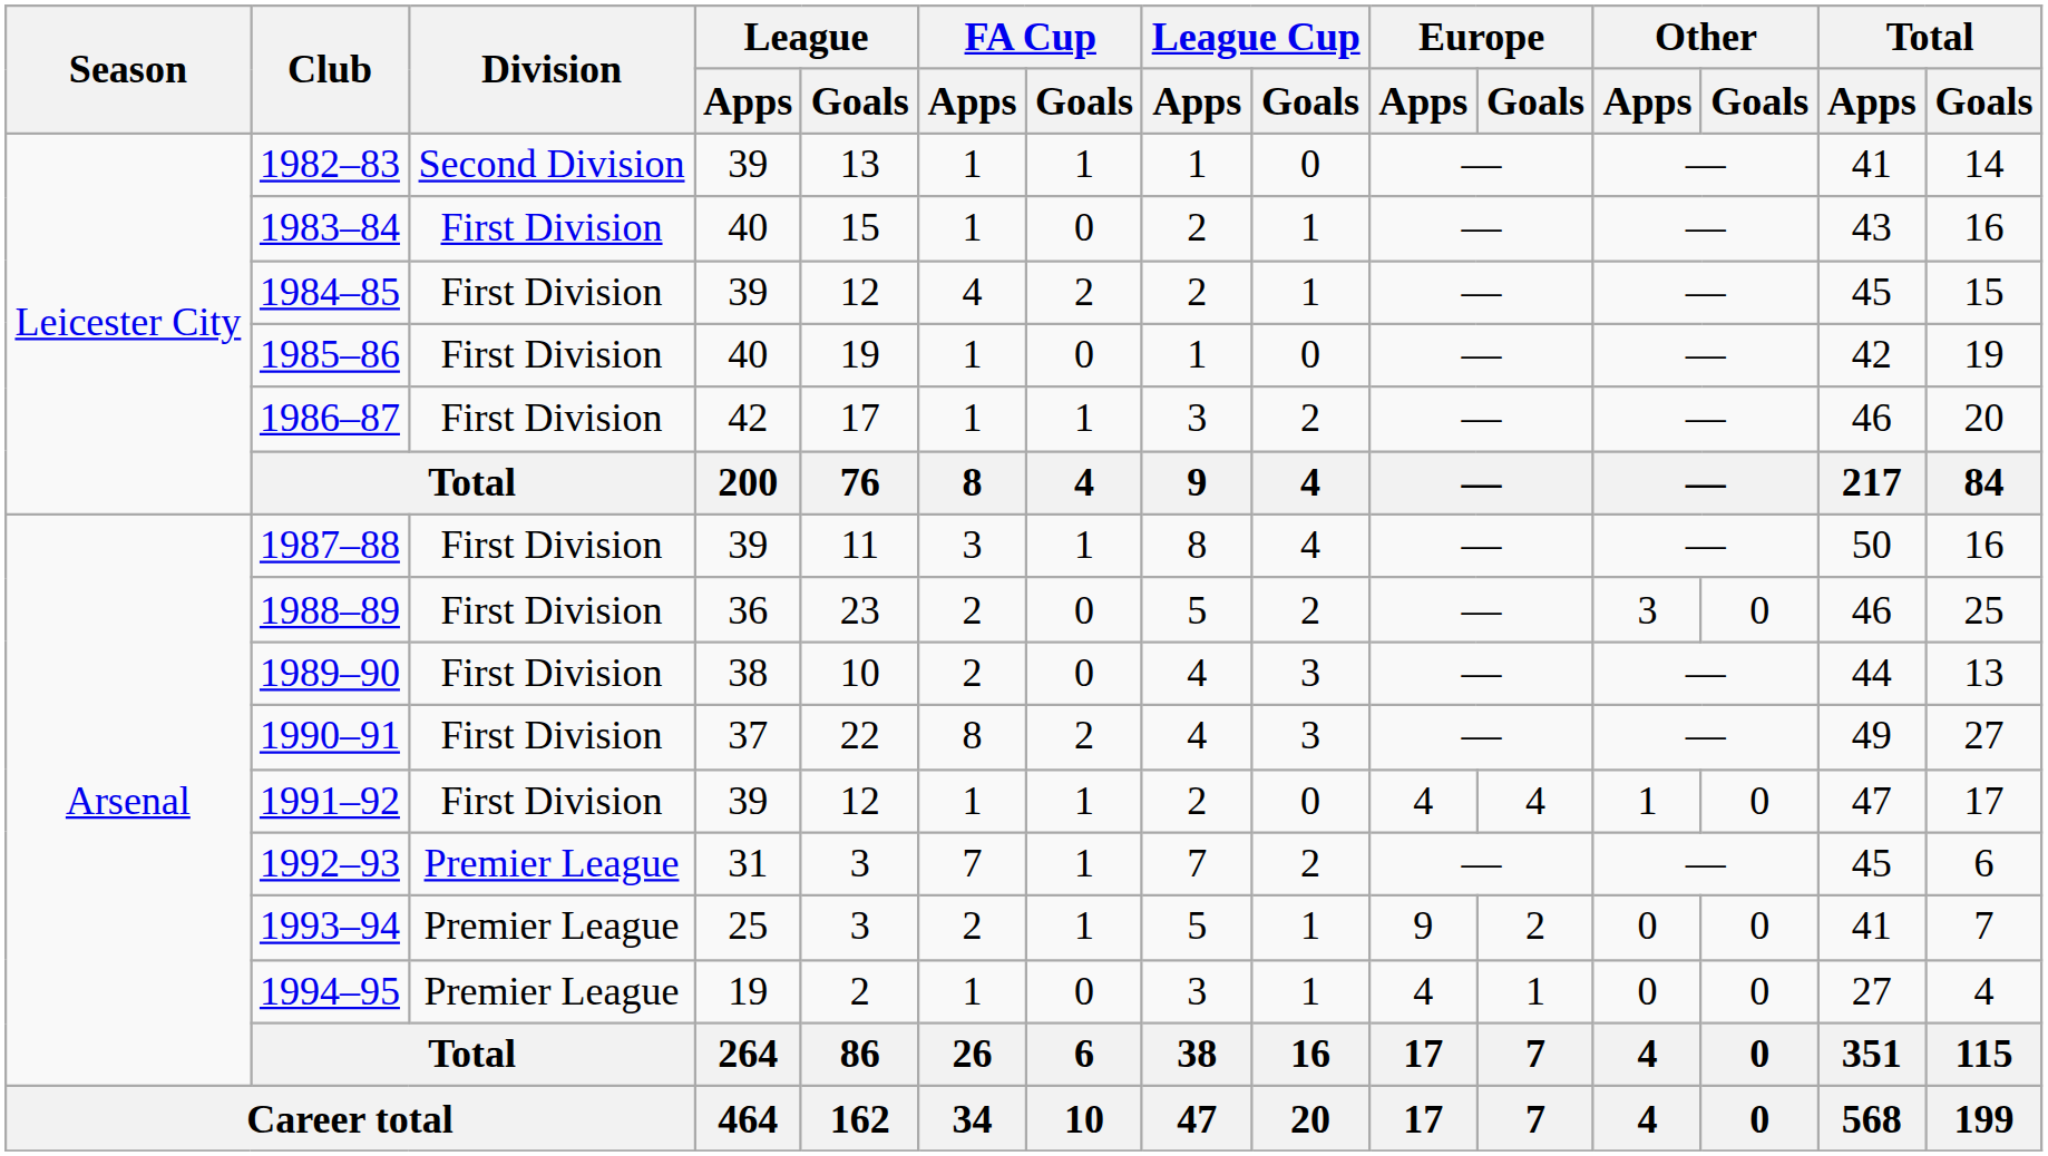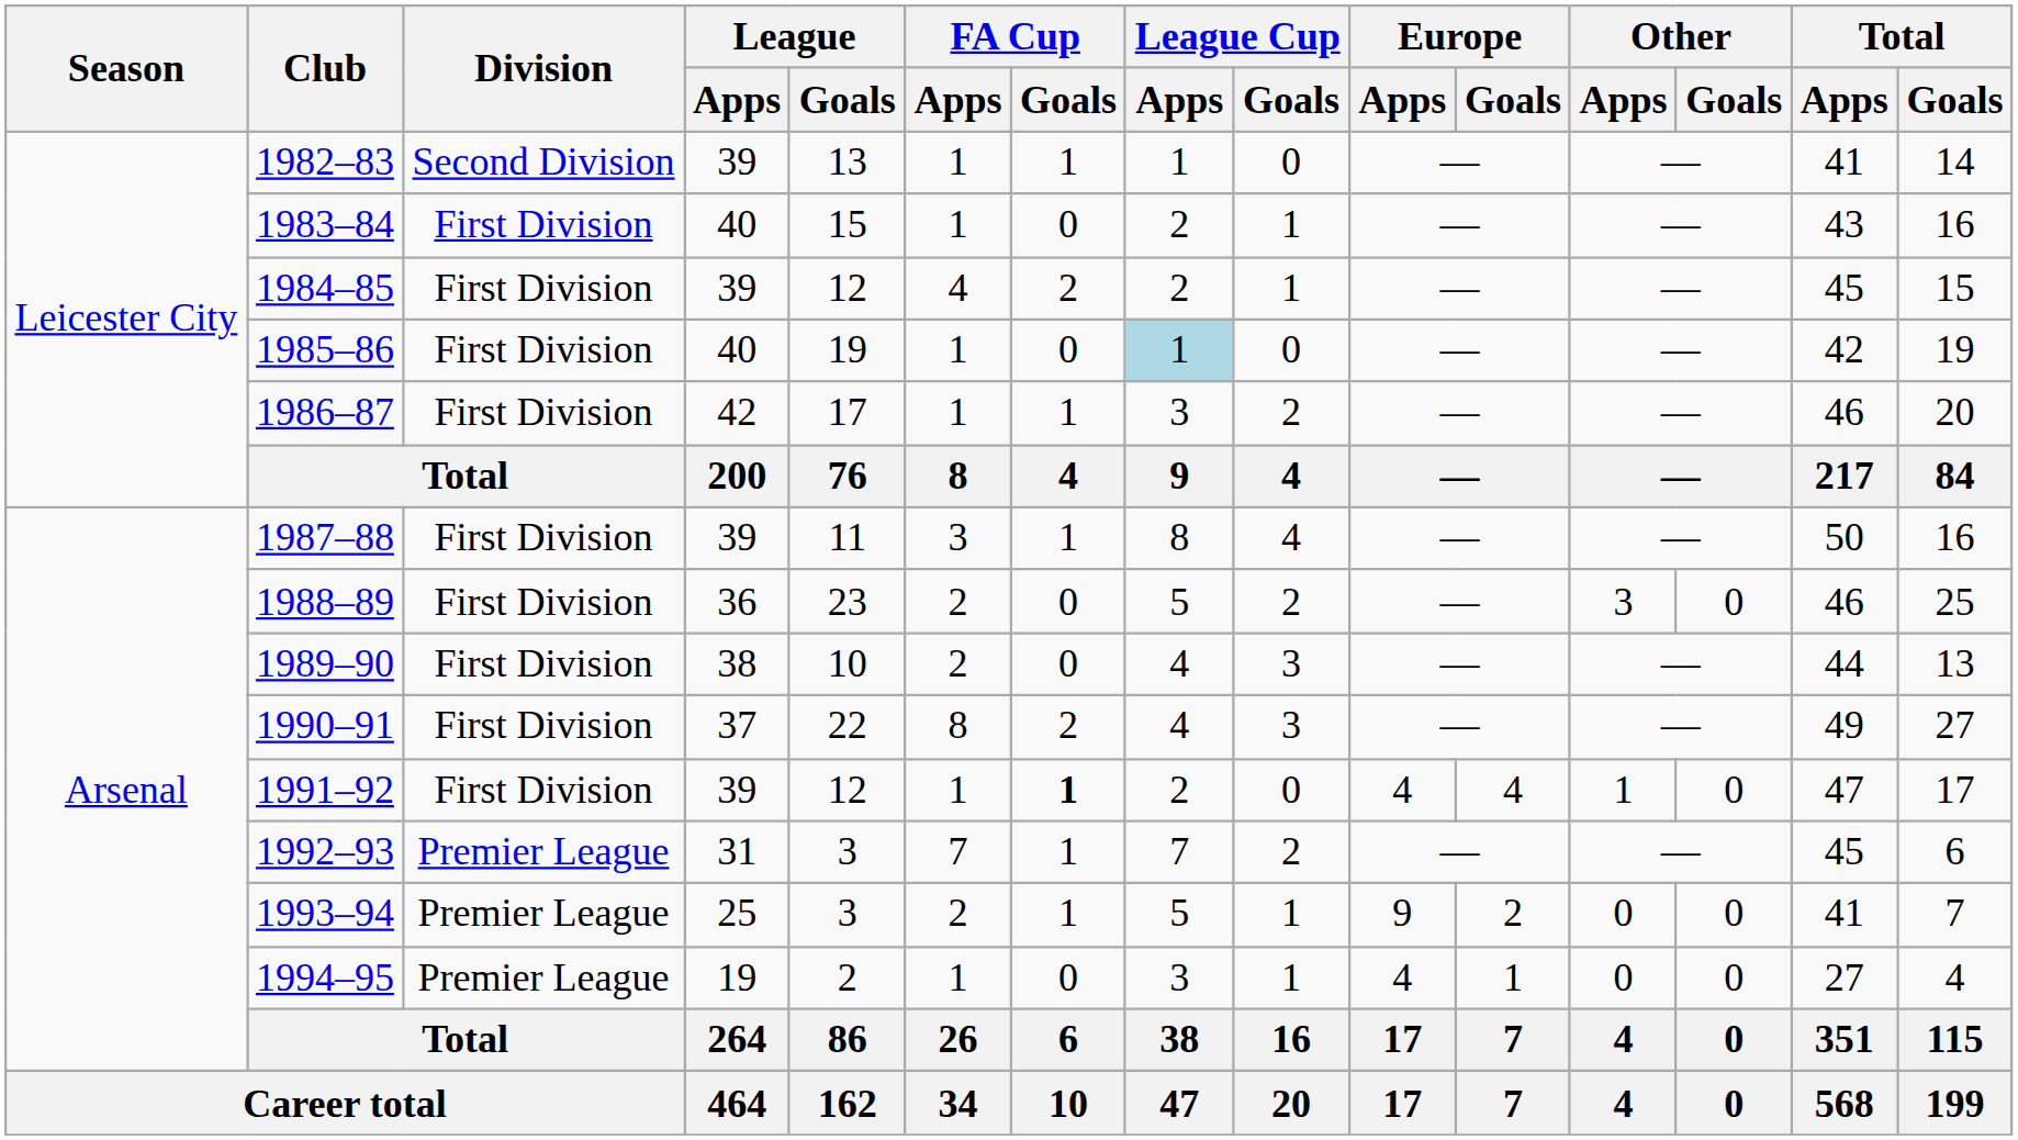1985–86 | League Cup / Apps: no background -> lightblue background
1991–92 | FA Cup / Goals: normal -> bold
